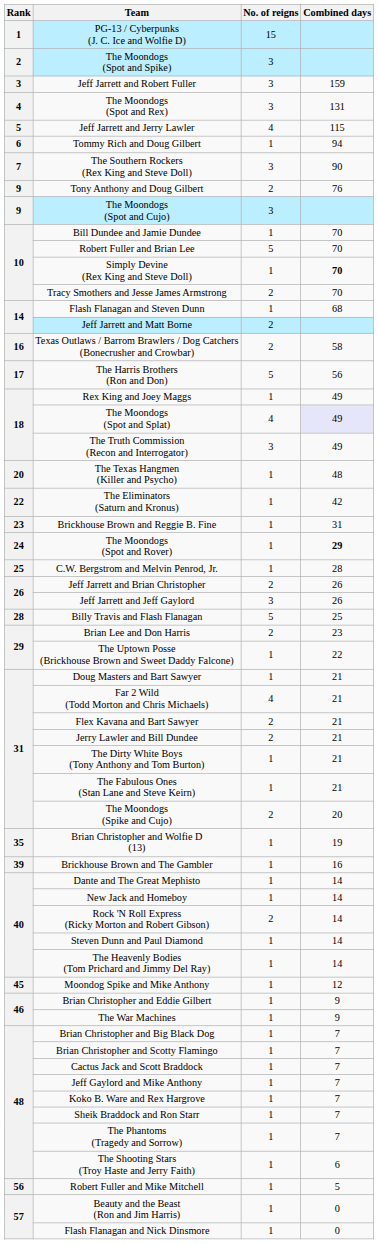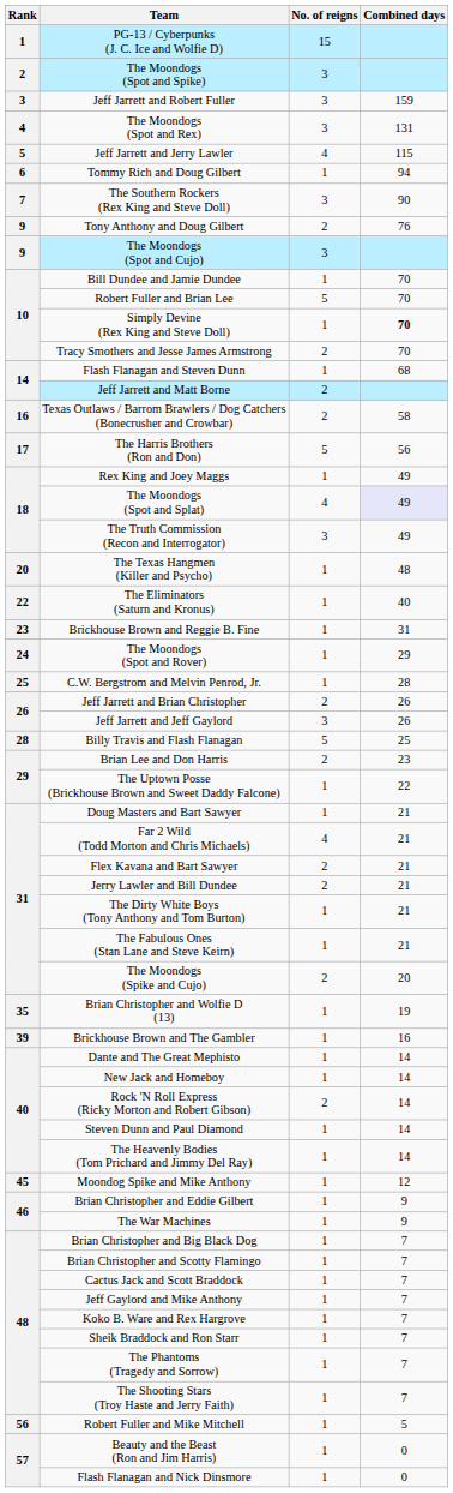The Eliminators (Saturn and Kronus) | Combined days: 42 -> 40
The Moondogs (Spot and Rover) | Combined days: bold -> normal
The Shooting Stars (Troy Haste and Jerry Faith) | Combined days: 6 -> 7
